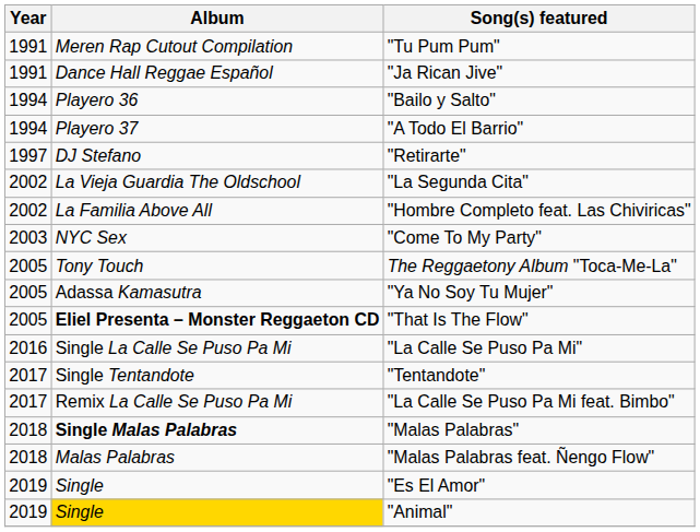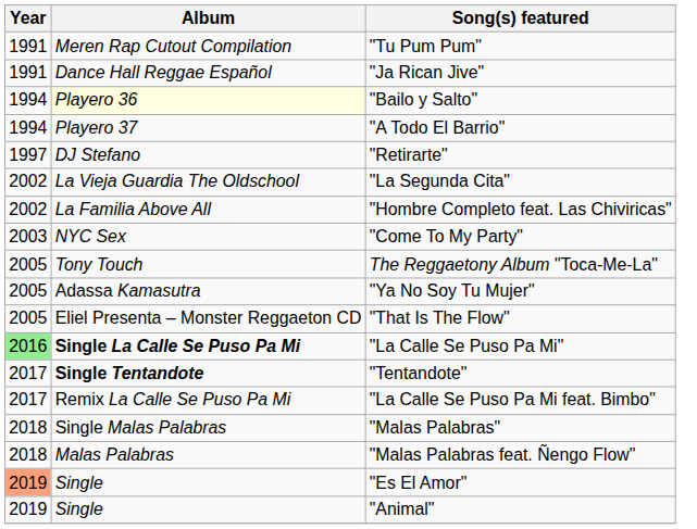"Bailo y Salto" | Album: no background -> lightyellow background
"That Is The Flow" | Album: bold -> normal
"La Calle Se Puso Pa Mi" | Year: no background -> lightgreen background
"La Calle Se Puso Pa Mi" | Album: normal -> bold
"Tentandote" | Album: normal -> bold
"Malas Palabras" | Album: bold -> normal
"Es El Amor" | Year: no background -> lightsalmon background
"Animal" | Album: gold background -> no background
